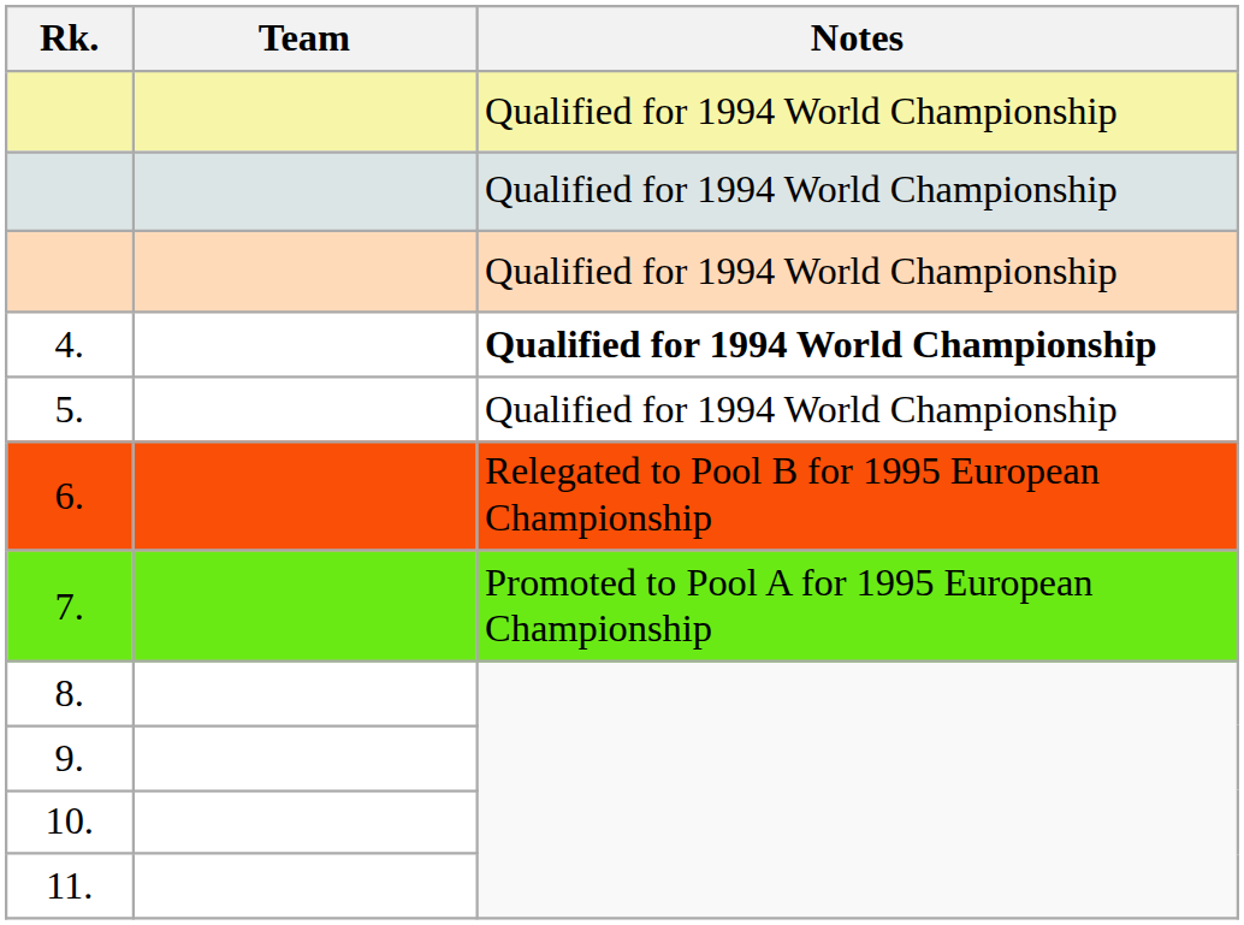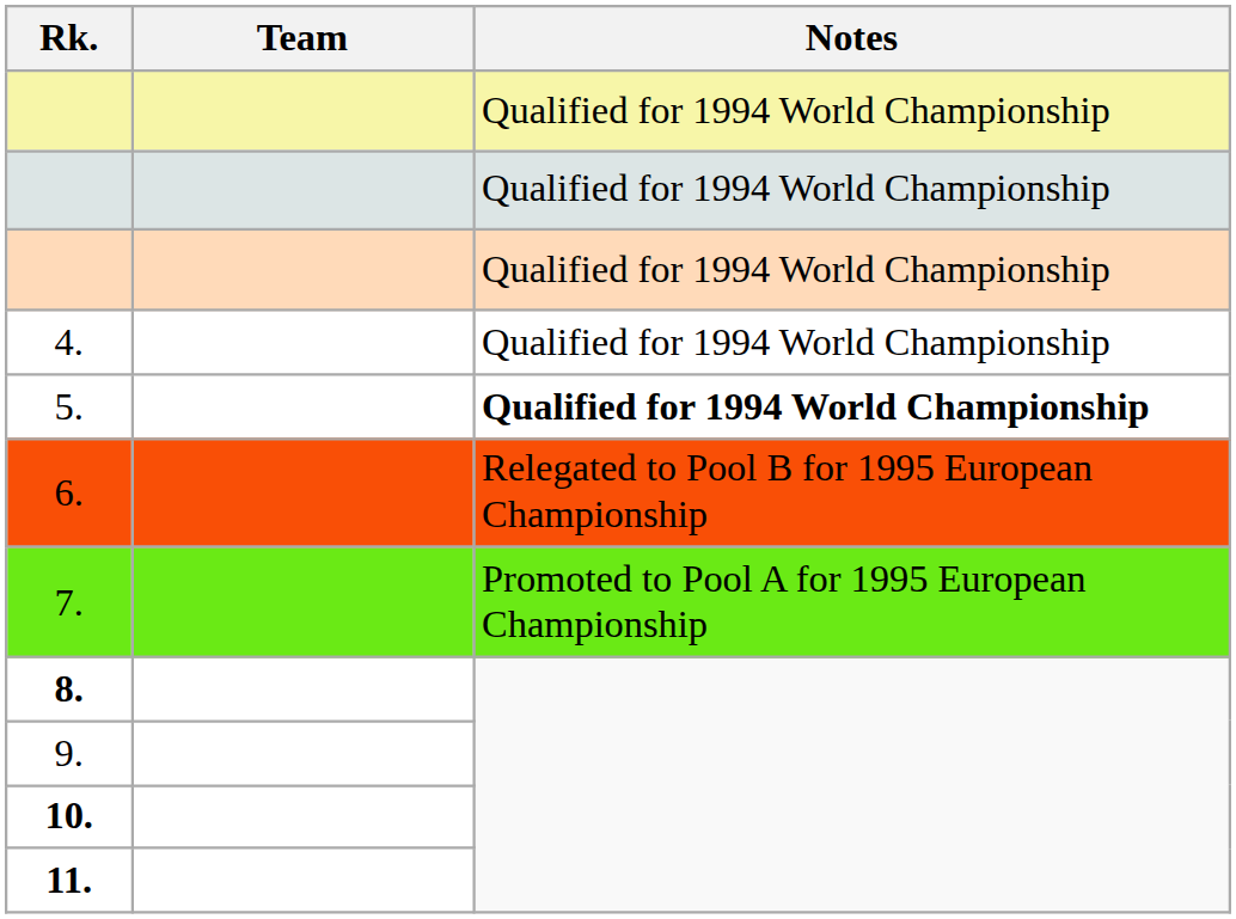4. | Notes: bold -> normal
5. | Notes: normal -> bold
8. | Rk.: normal -> bold
10. | Rk.: normal -> bold
11. | Rk.: normal -> bold
